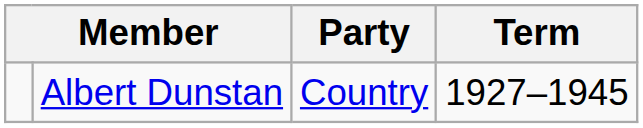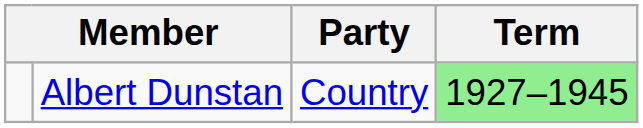Albert Dunstan | Term: no background -> lightgreen background
